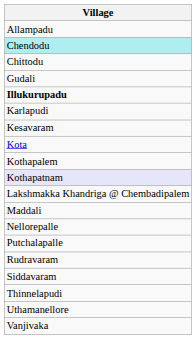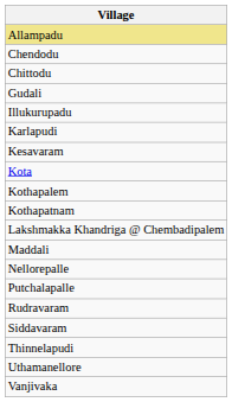row 2 | column 1: no background -> khaki background
row 3 | column 1: paleturquoise background -> no background
row 6 | column 1: bold -> normal
row 11 | column 1: lavender background -> no background
